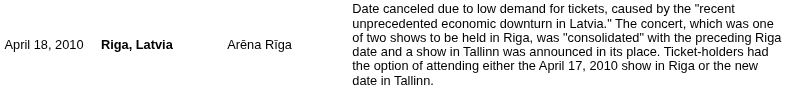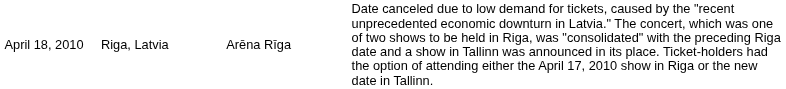April 18, 2010 | column 2: bold -> normal
